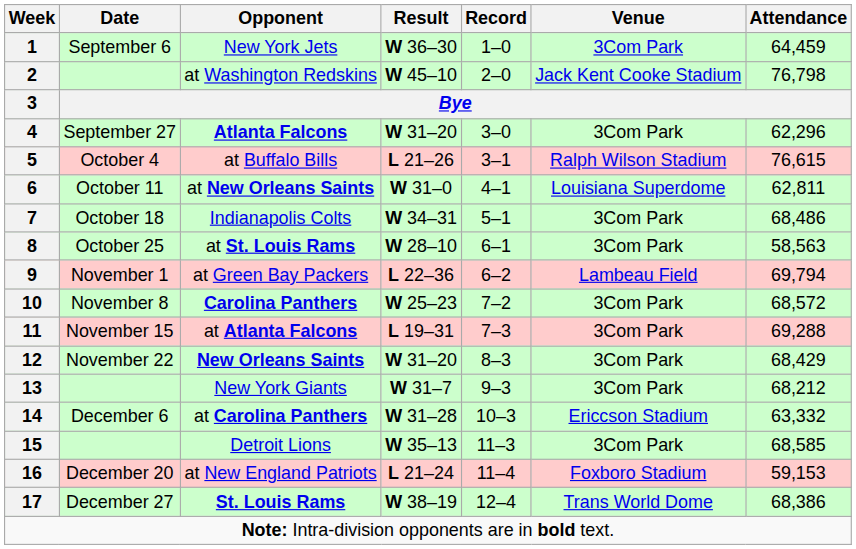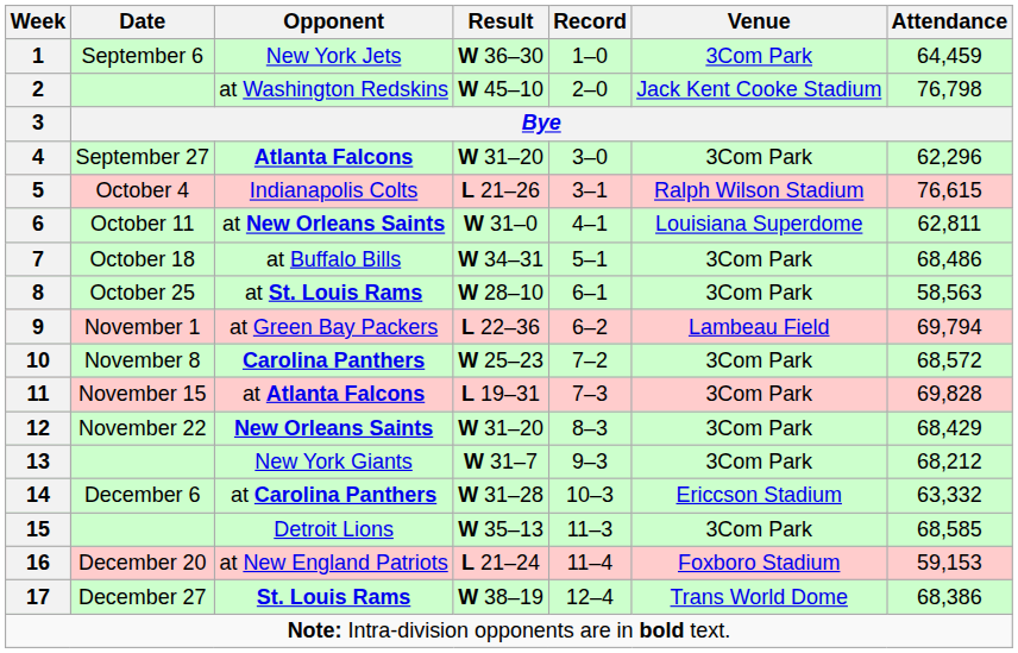5 | Opponent: at Buffalo Bills -> Indianapolis Colts
7 | Opponent: Indianapolis Colts -> at Buffalo Bills
11 | Attendance: 69,288 -> 69,828
